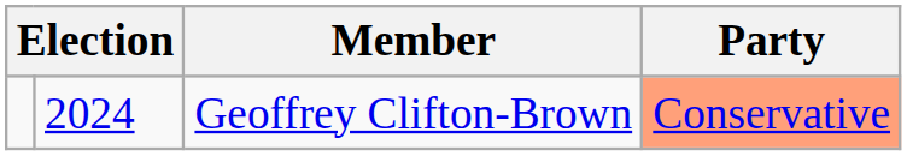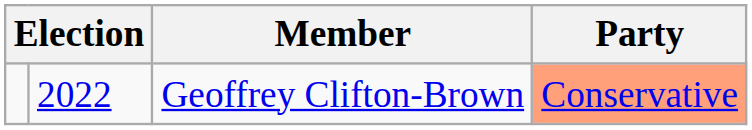Geoffrey Clifton-Brown | column 2: 2024 -> 2022
